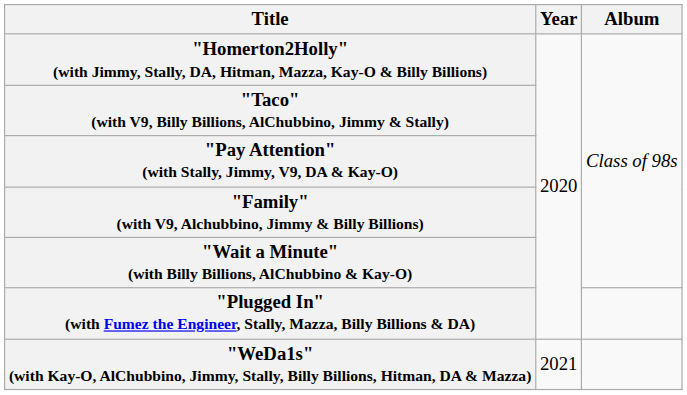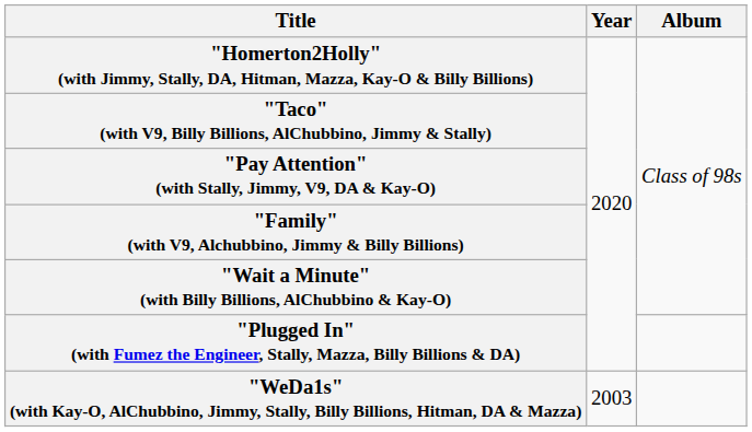row 8 | Year: 2021 -> 2003
